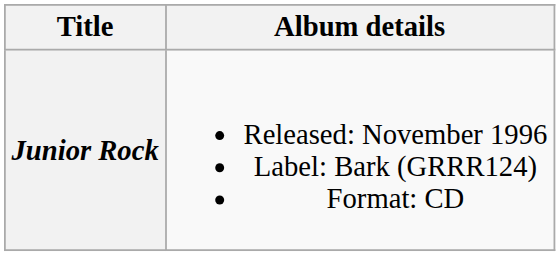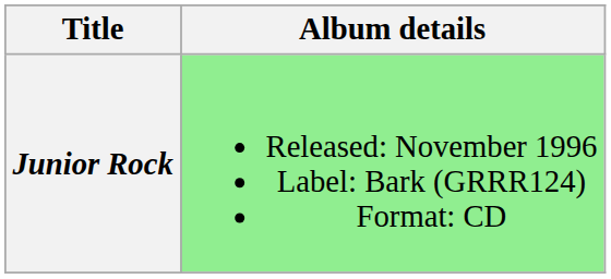Junior Rock | Album details: no background -> lightgreen background
